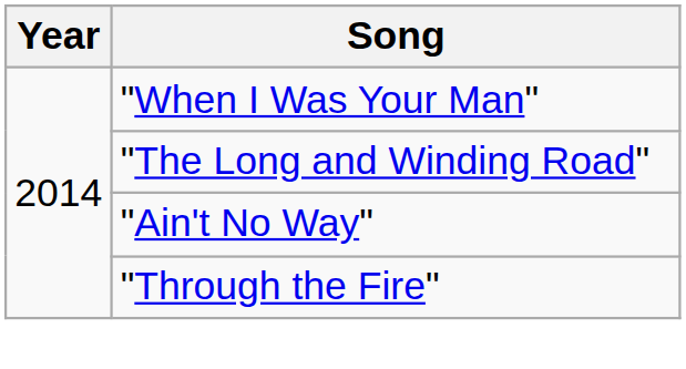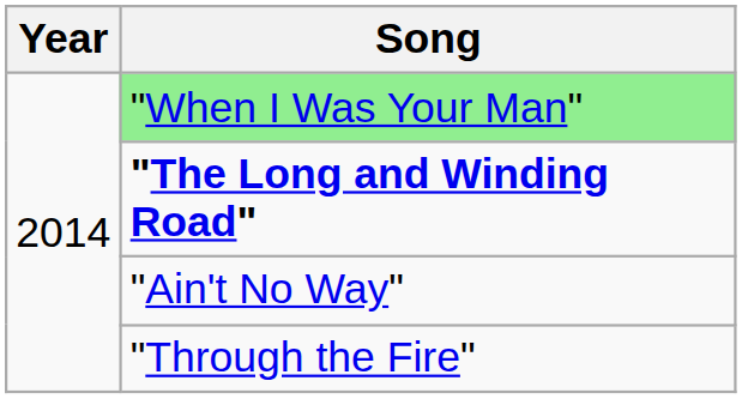"When I Was Your Man" | Song: no background -> lightgreen background
"The Long and Winding Road" | Song: normal -> bold
